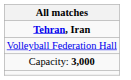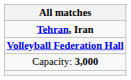row 3 | column 1: normal -> bold
